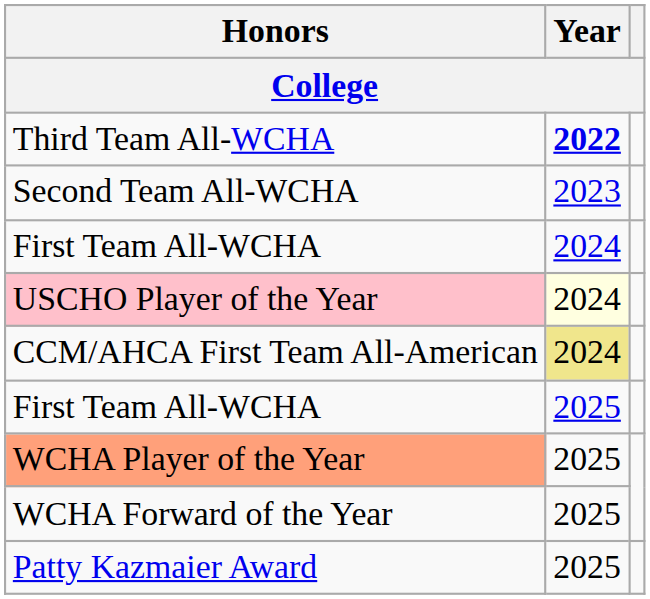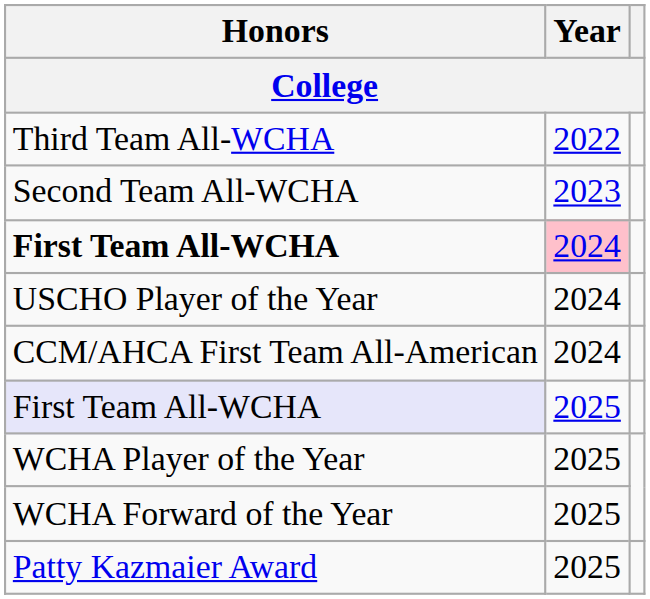Third Team All-WCHA | Year: bold -> normal
First Team All-WCHA / 2024 | Honors: normal -> bold
First Team All-WCHA / 2024 | Year: no background -> pink background
USCHO Player of the Year | Honors: pink background -> no background
USCHO Player of the Year | Year: lightyellow background -> no background
CCM/AHCA First Team All-American | Year: khaki background -> no background
First Team All-WCHA / 2025 | Honors: no background -> lavender background
WCHA Player of the Year | Honors: lightsalmon background -> no background
